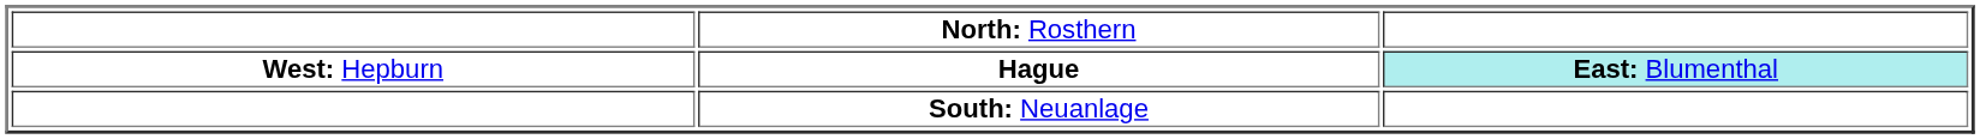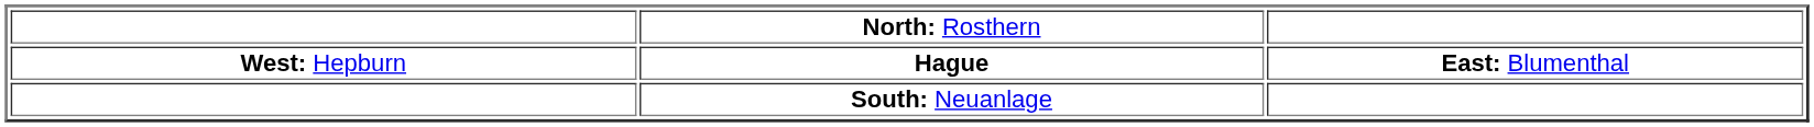West: Hepburn | column 3: paleturquoise background -> no background
